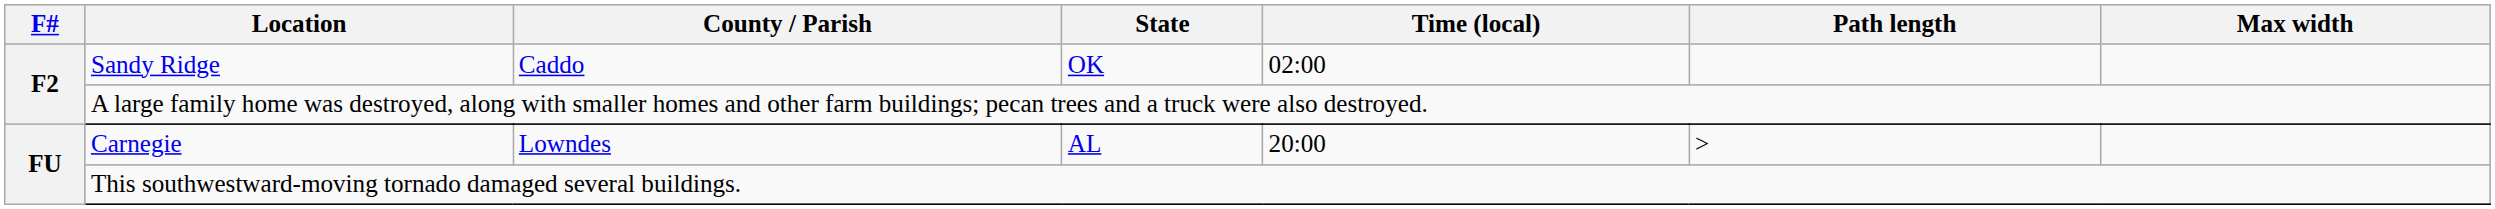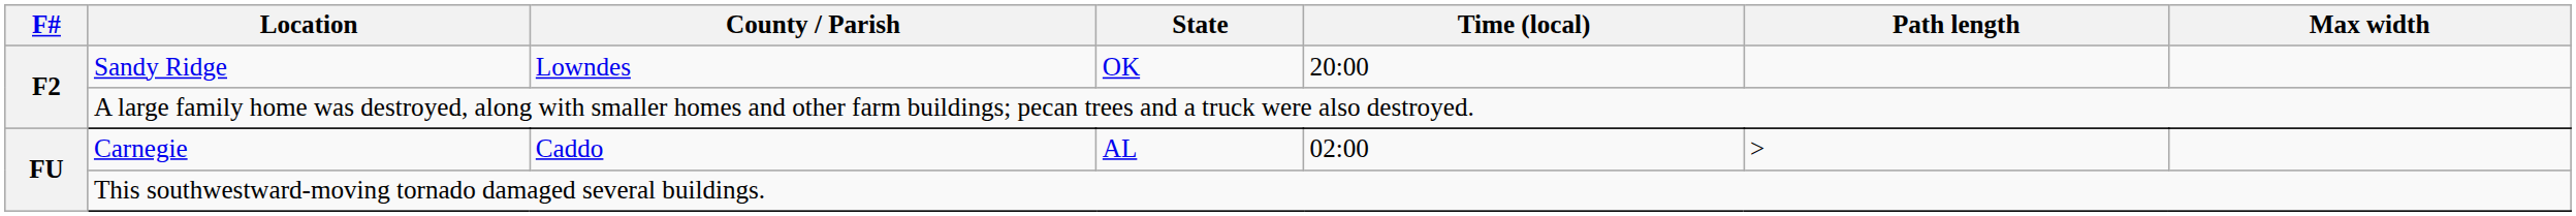Sandy Ridge | County / Parish: Caddo -> Lowndes
Sandy Ridge | Time (local): 02:00 -> 20:00
Carnegie | County / Parish: Lowndes -> Caddo
Carnegie | Time (local): 20:00 -> 02:00
